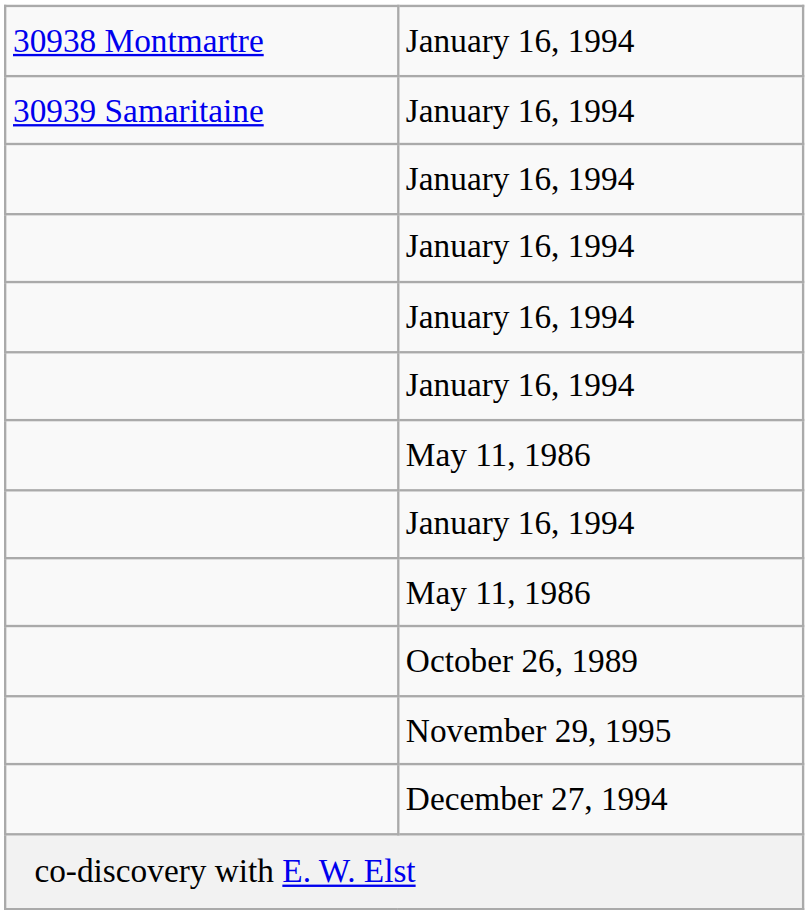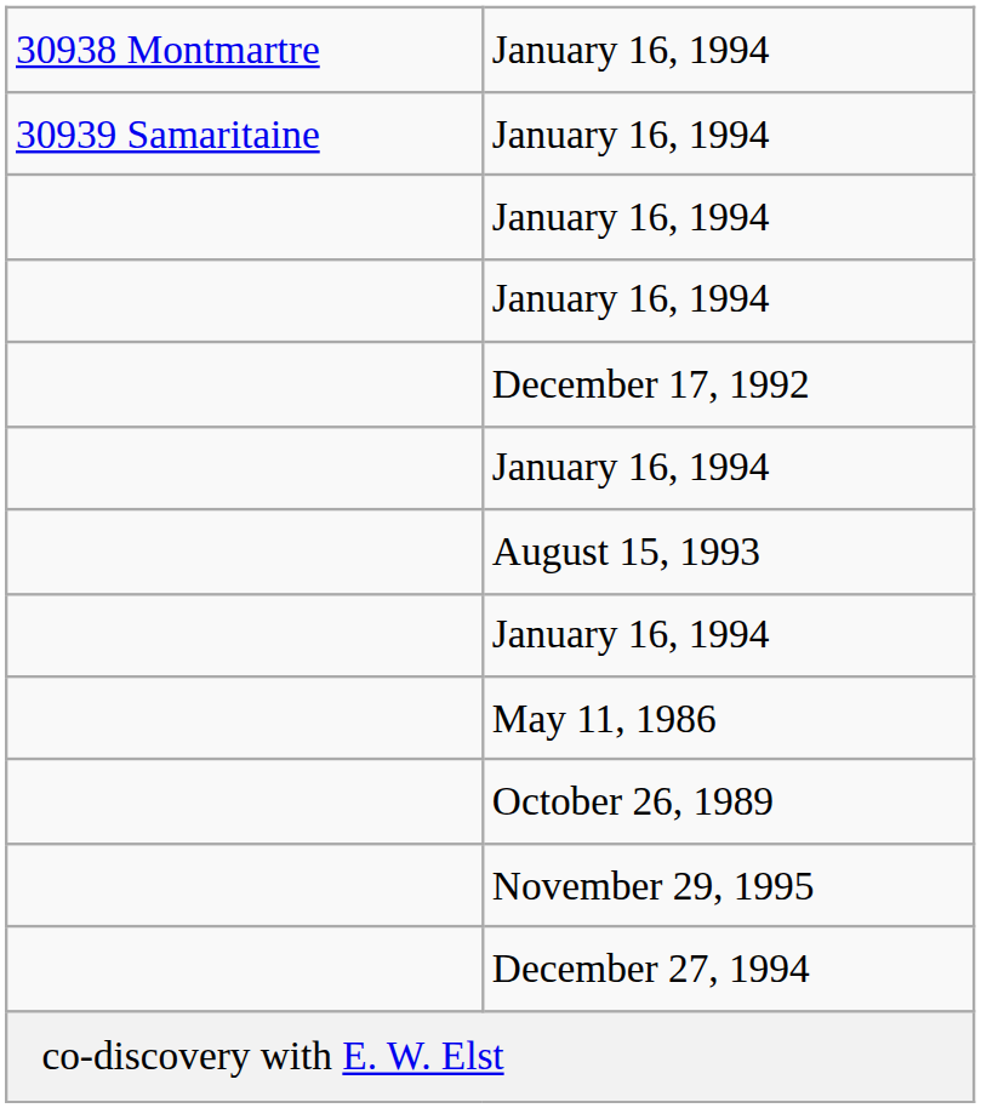row 5 | column 2: January 16, 1994 -> December 17, 1992
row 7 | column 2: May 11, 1986 -> August 15, 1993
